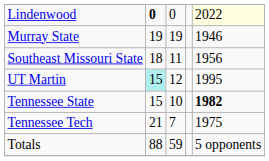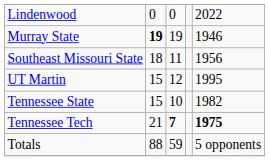Lindenwood | column 2: bold -> normal
Lindenwood | column 5: lightyellow background -> no background
Murray State | column 2: normal -> bold
UT Martin | column 2: paleturquoise background -> no background
Tennessee State | column 5: bold -> normal
Tennessee Tech | column 3: normal -> bold
Tennessee Tech | column 5: normal -> bold
